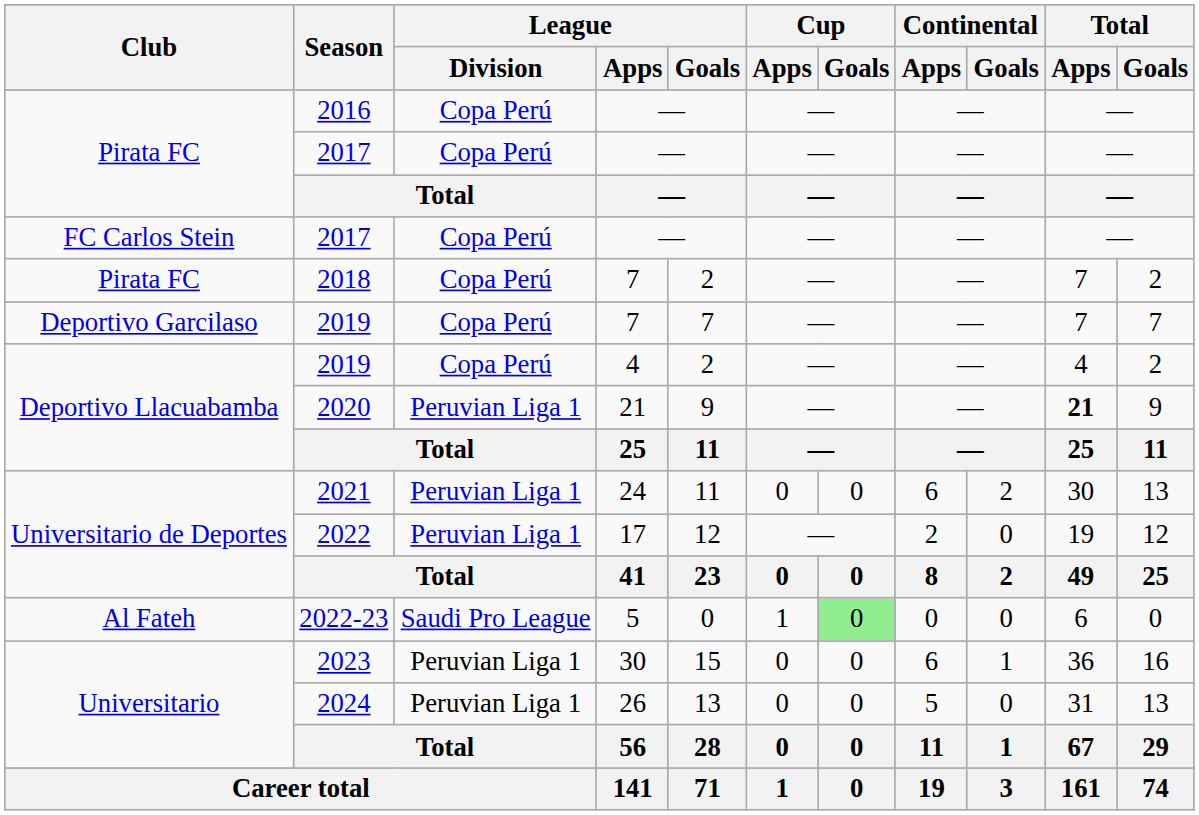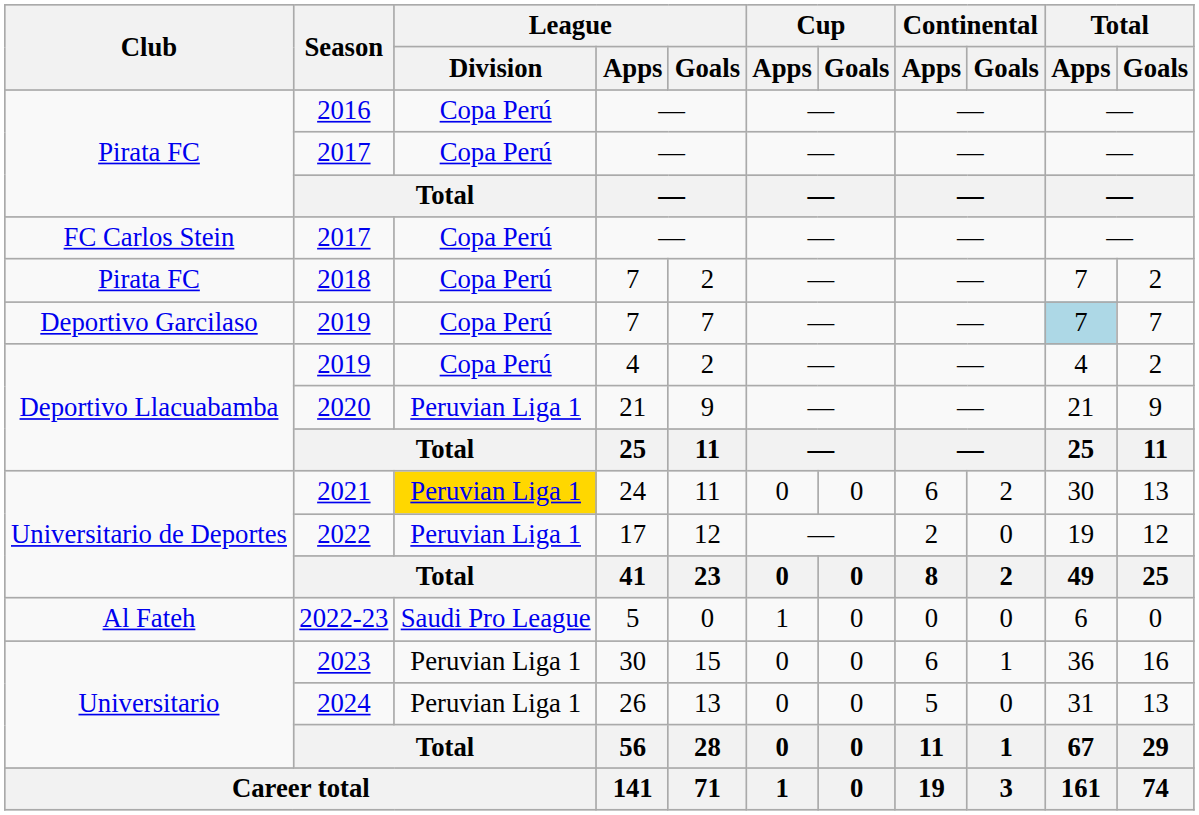Deportivo Garcilaso / 2019 | Total / Apps: no background -> lightblue background
2020 | Total / Apps: bold -> normal
2021 | League / Division: no background -> gold background
2022-23 | Cup / Goals: lightgreen background -> no background
